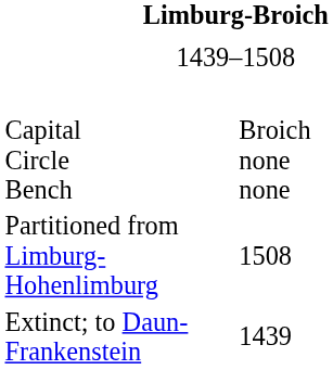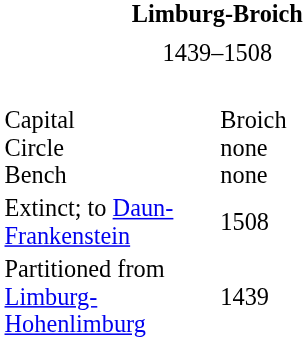row 4 | column 1: Partitioned from Limburg-Hohenlimburg -> Extinct; to Daun-Frankenstein
row 5 | column 1: Extinct; to Daun-Frankenstein -> Partitioned from Limburg-Hohenlimburg
